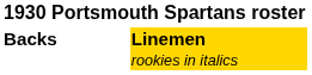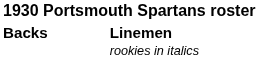Backs | column 2: gold background -> no background
